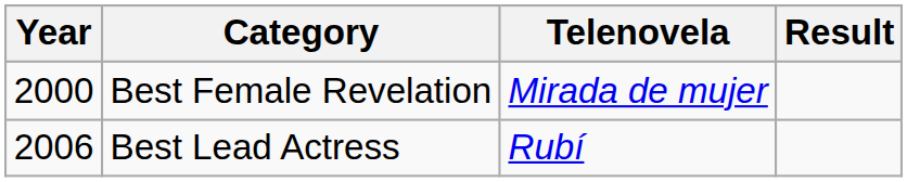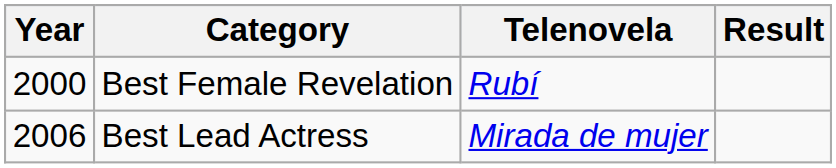Best Female Revelation | Telenovela: Mirada de mujer -> Rubí
Best Lead Actress | Telenovela: Rubí -> Mirada de mujer
